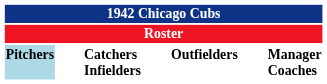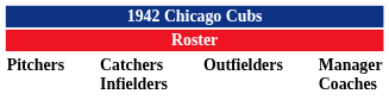Pitchers | column 1: lightblue background -> no background
